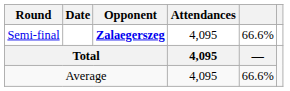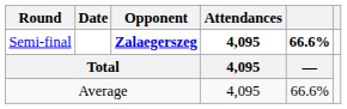Semi-final | Attendances: normal -> bold
Semi-final | column 5: normal -> bold
